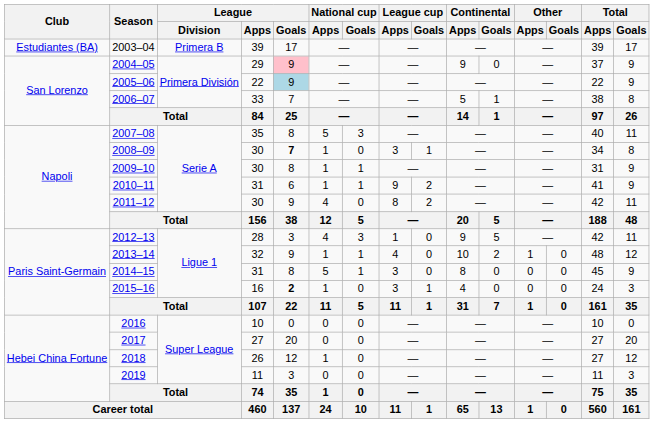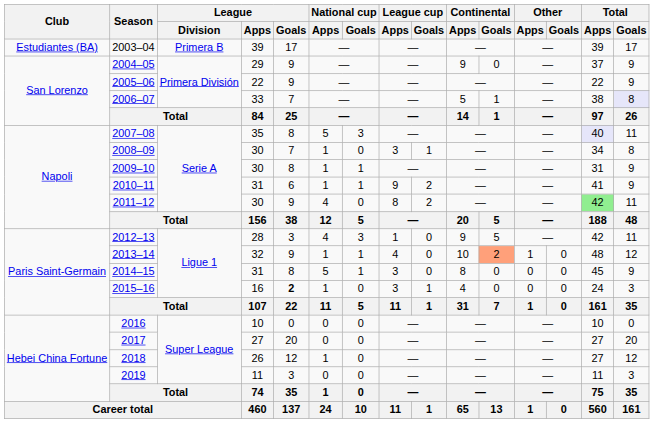2004–05 | League / Goals: pink background -> no background
2005–06 | League / Goals: lightblue background -> no background
2006–07 | Total / Goals: no background -> lavender background
2007–08 | Total / Apps: no background -> lavender background
2008–09 | League / Goals: bold -> normal
2011–12 | Total / Apps: no background -> lightgreen background
2013–14 | Continental / Goals: no background -> lightsalmon background
